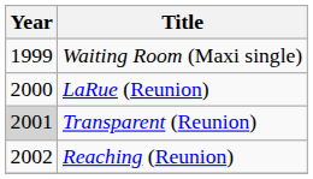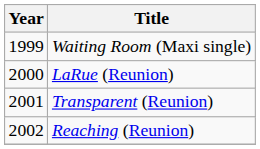Transparent (Reunion) | Year: lightgrey background -> no background
